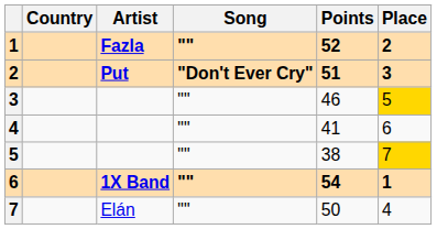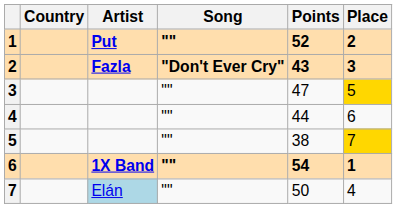row 2 | Artist: Fazla -> Put
row 3 | Artist: Put -> Fazla
row 3 | Points: 51 -> 43
row 4 | Points: 46 -> 47
row 5 | Points: 41 -> 44
row 8 | Artist: no background -> lightblue background
